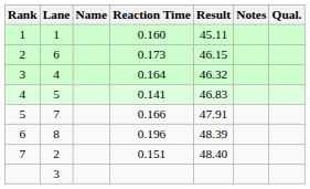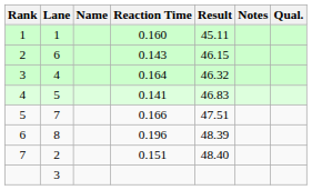row 3 | Reaction Time: 0.173 -> 0.143
row 6 | Result: 47.91 -> 47.51
